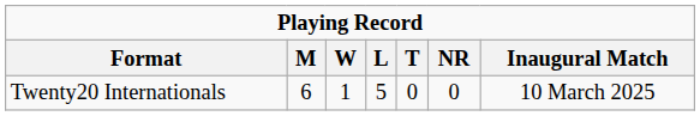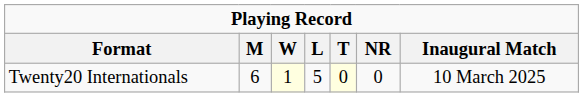Twenty20 Internationals | W: no background -> lightyellow background
Twenty20 Internationals | T: no background -> lightyellow background
